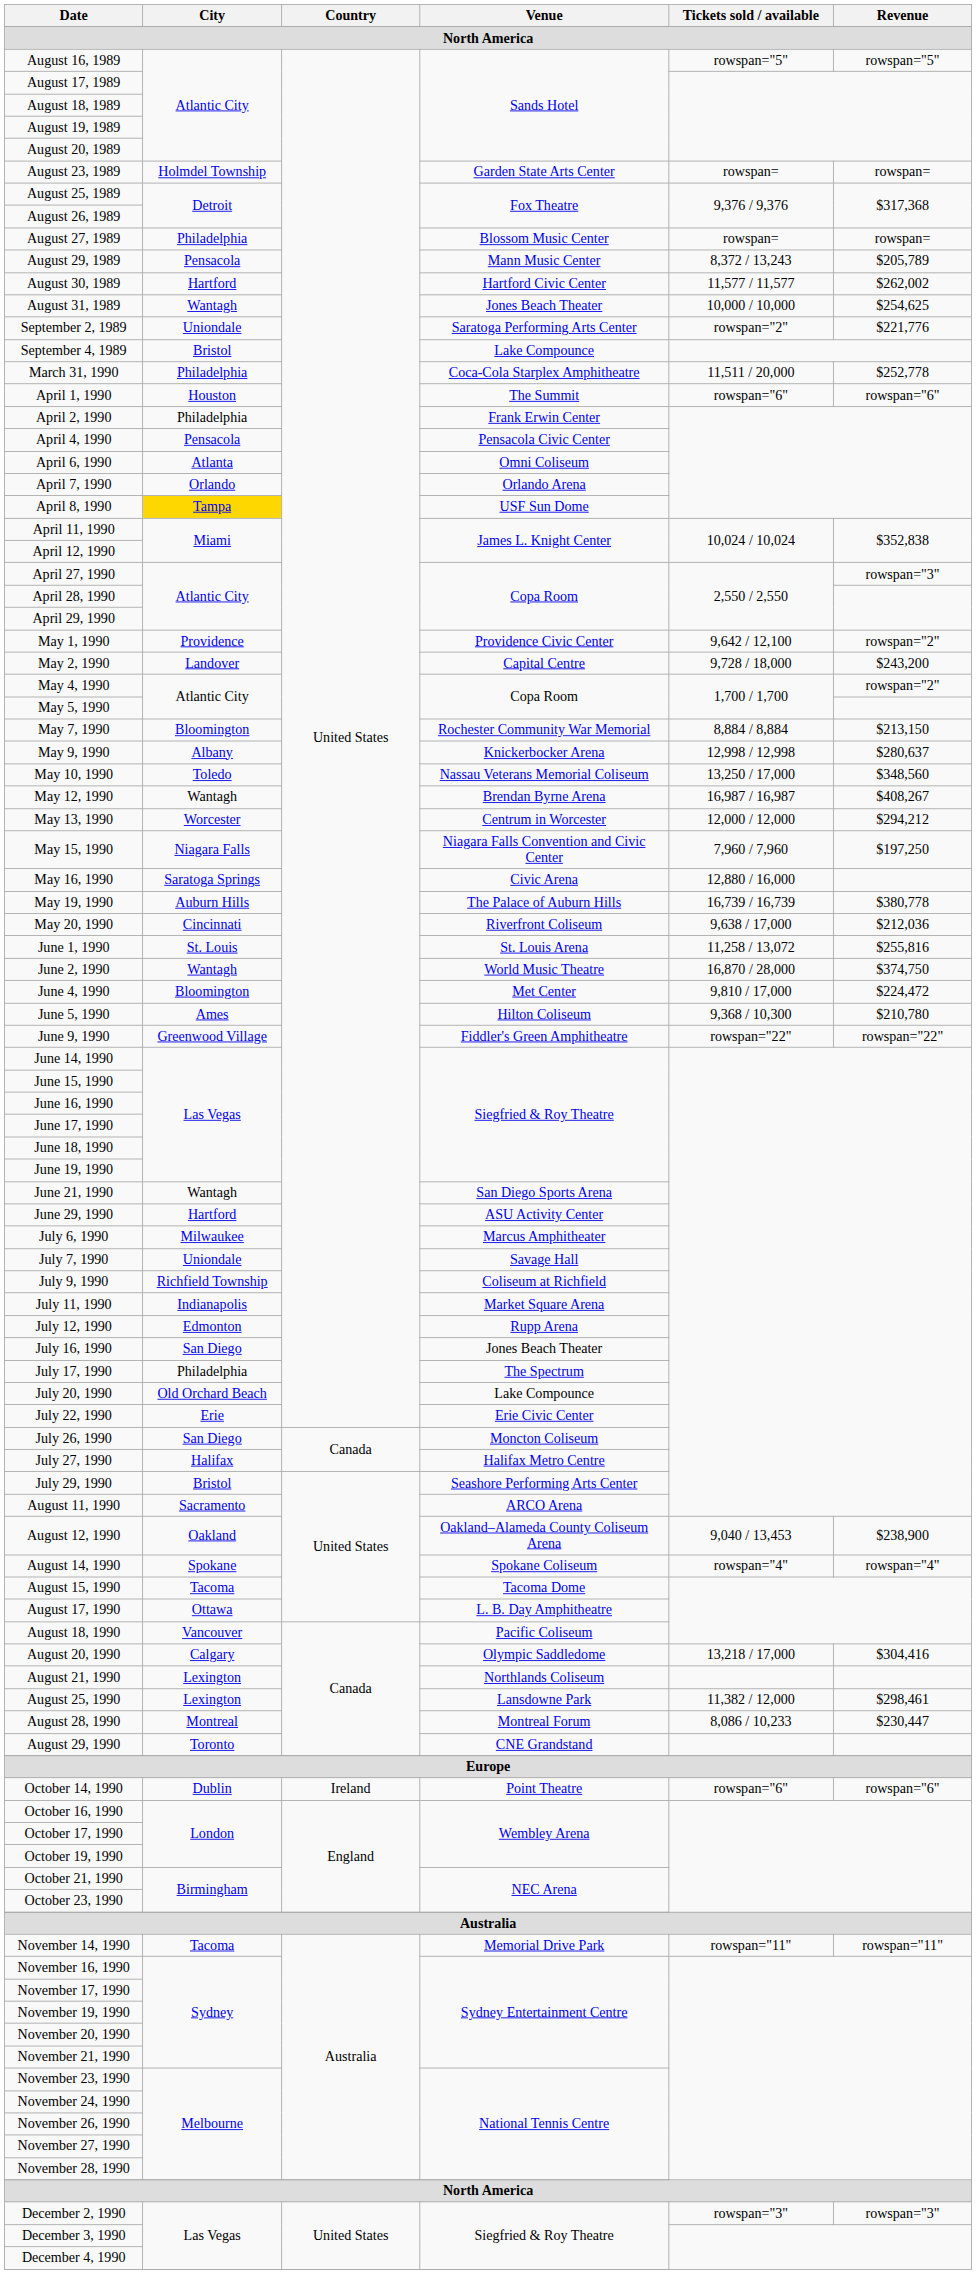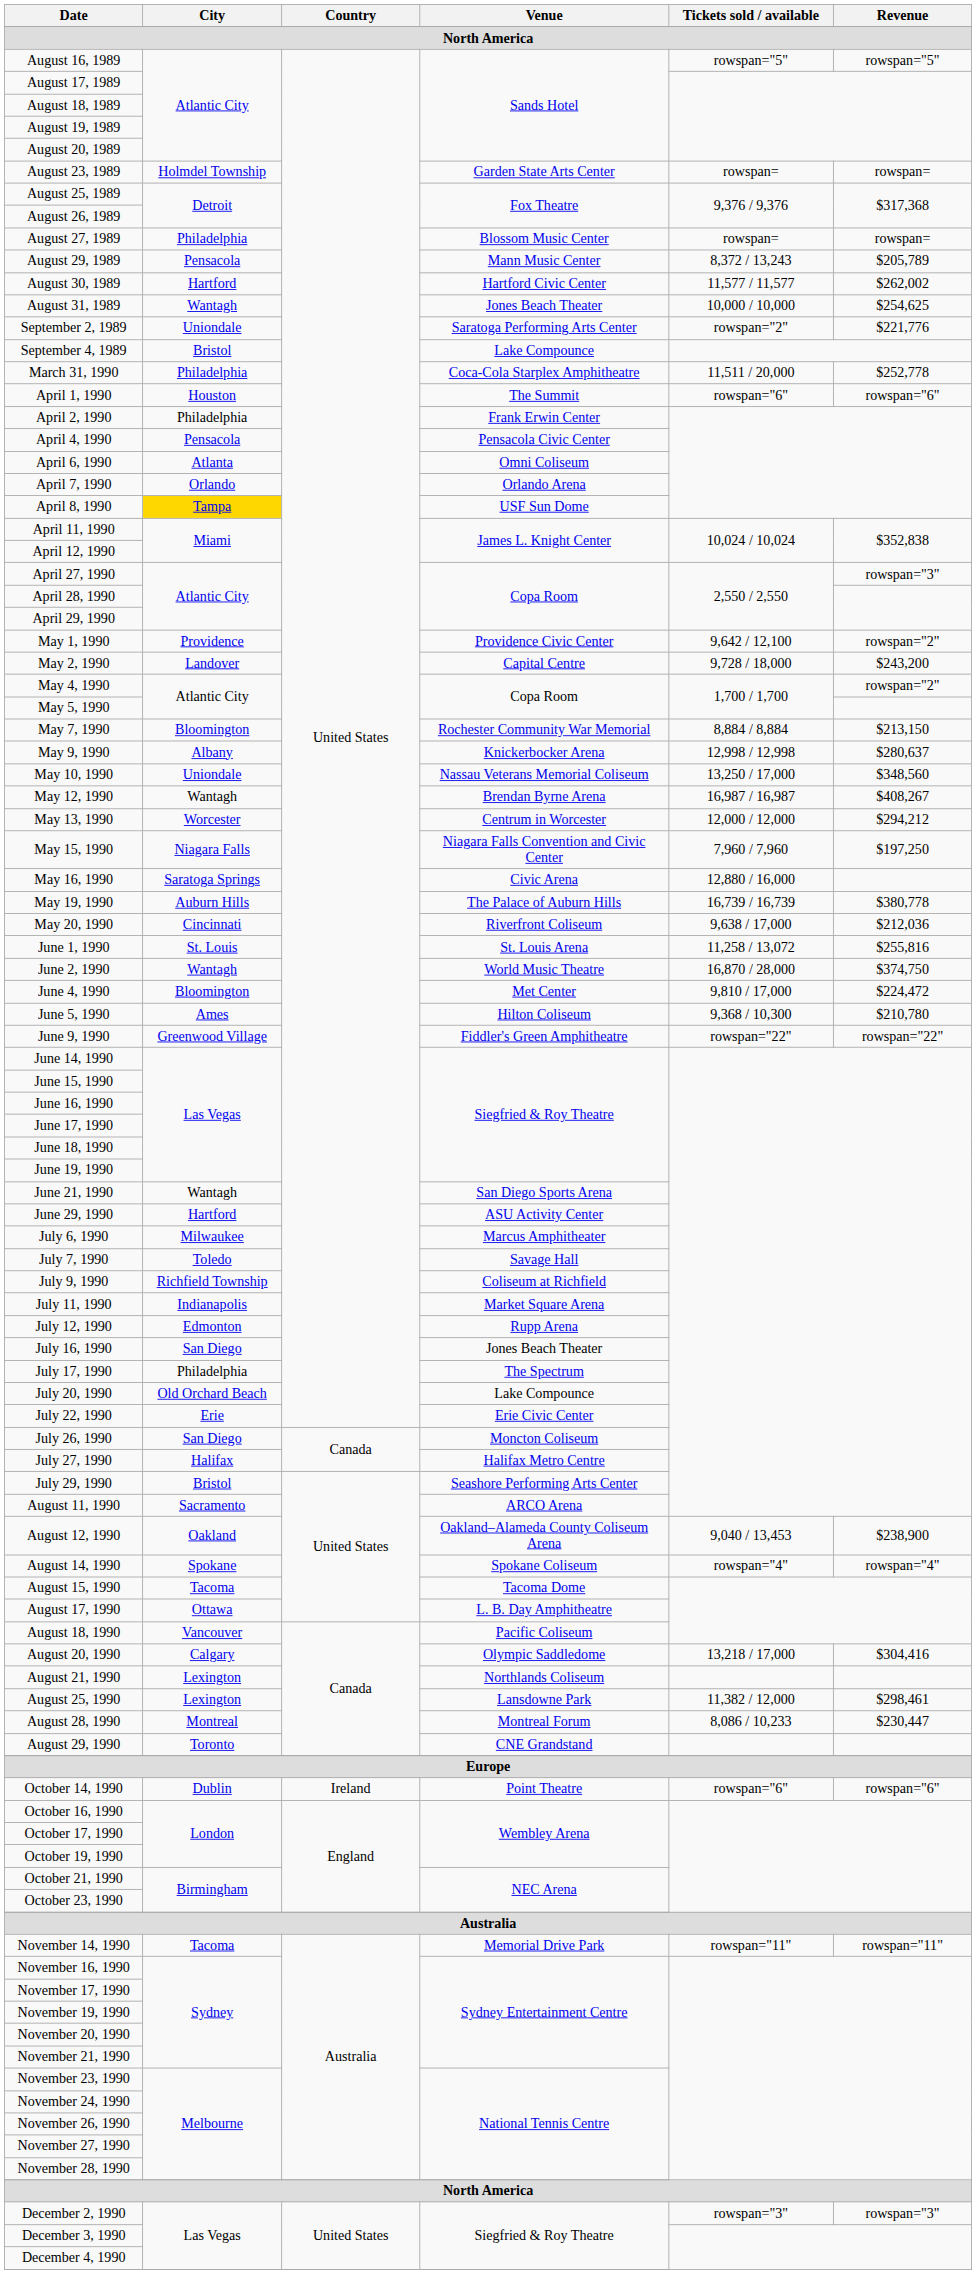May 10, 1990 | City: Toledo -> Uniondale
July 7, 1990 | City: Uniondale -> Toledo
